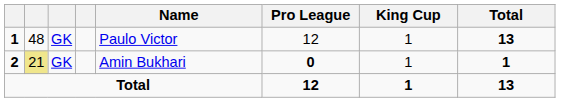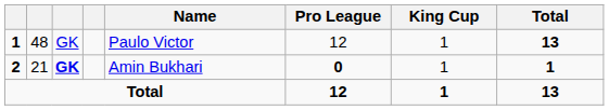2 | column 2: khaki background -> no background
2 | column 3: normal -> bold
